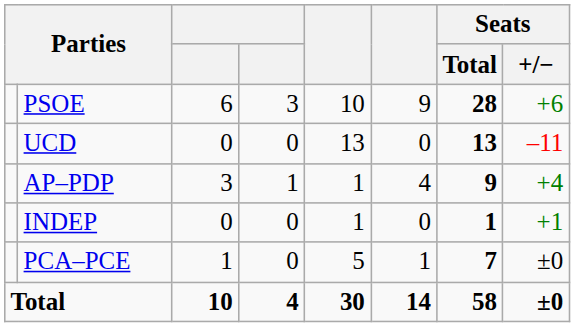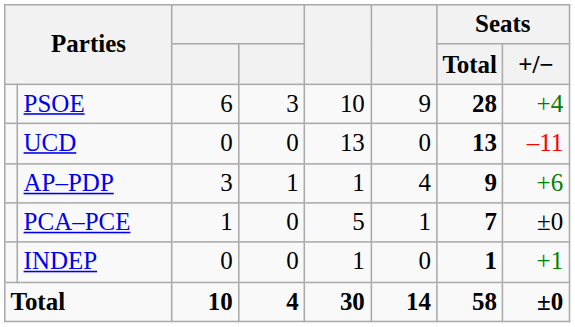PSOE | Seats / +/−: +6 -> +4
AP–PDP | Seats / +/−: +4 -> +6
rows swapped: PCA–PCE <-> INDEP
